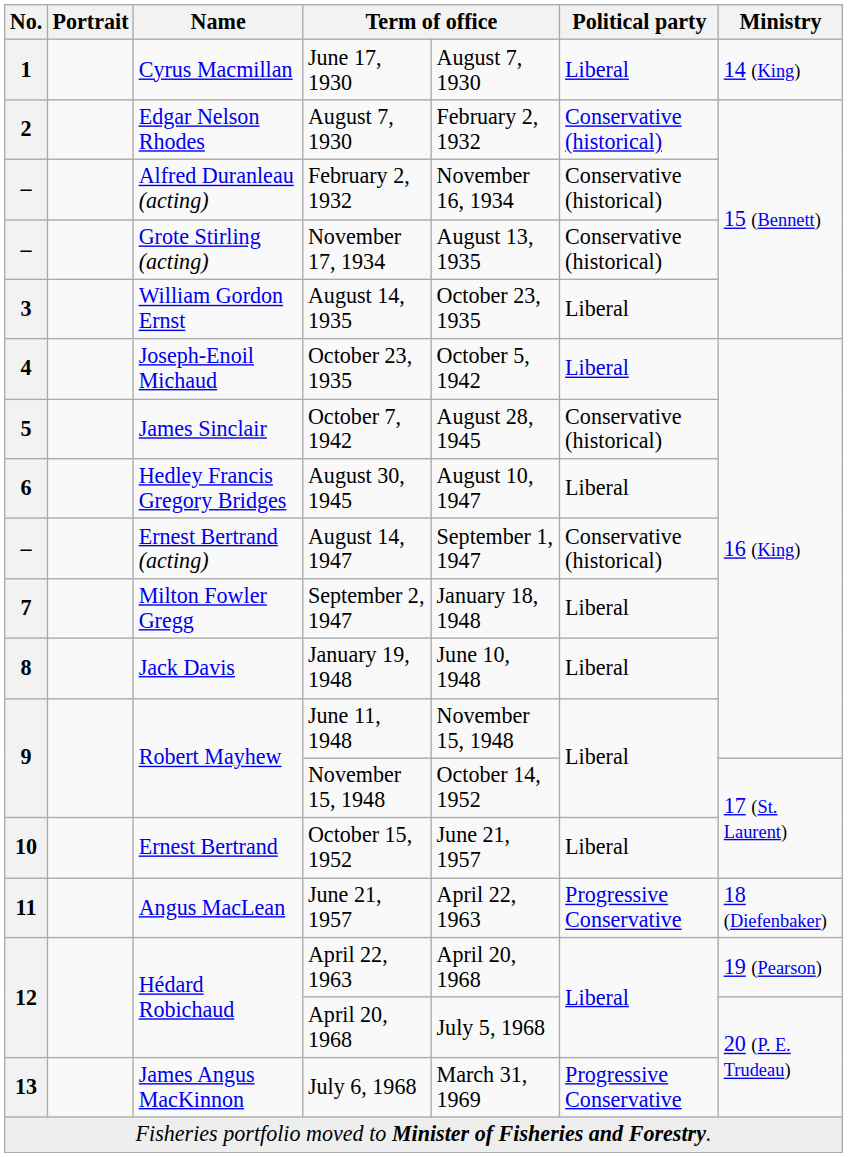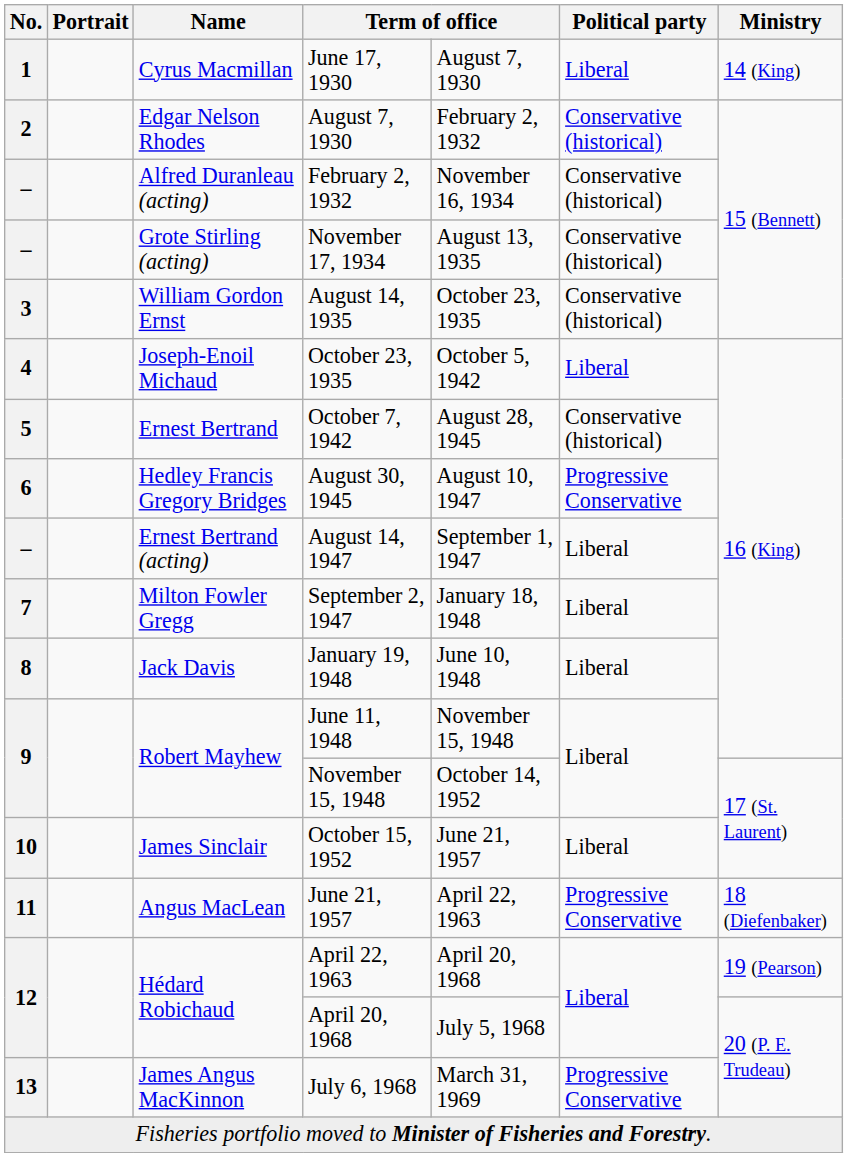August 14, 1935 | Political party: Liberal -> Conservative (historical)
October 7, 1942 | Name: James Sinclair -> Ernest Bertrand
August 30, 1945 | Political party: Liberal -> Progressive Conservative
August 14, 1947 | Political party: Conservative (historical) -> Liberal
October 15, 1952 | Name: Ernest Bertrand -> James Sinclair
